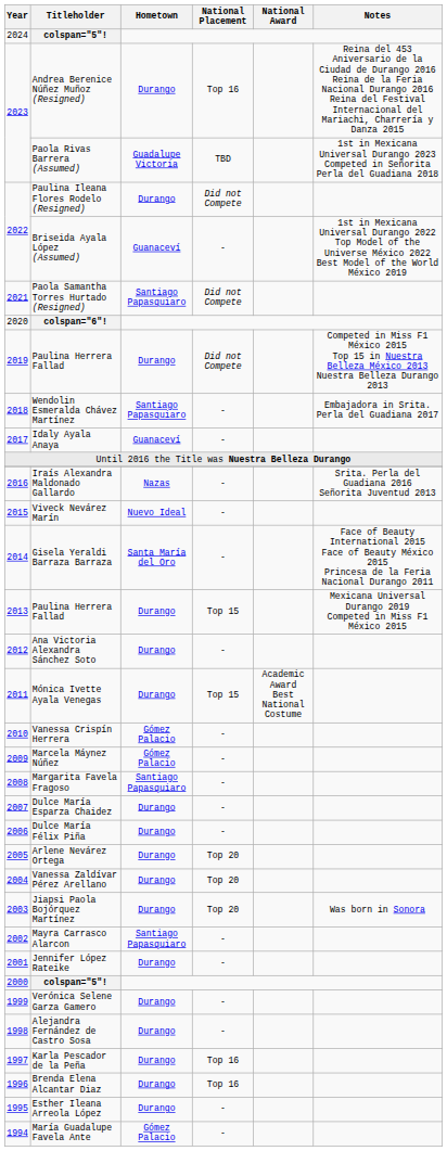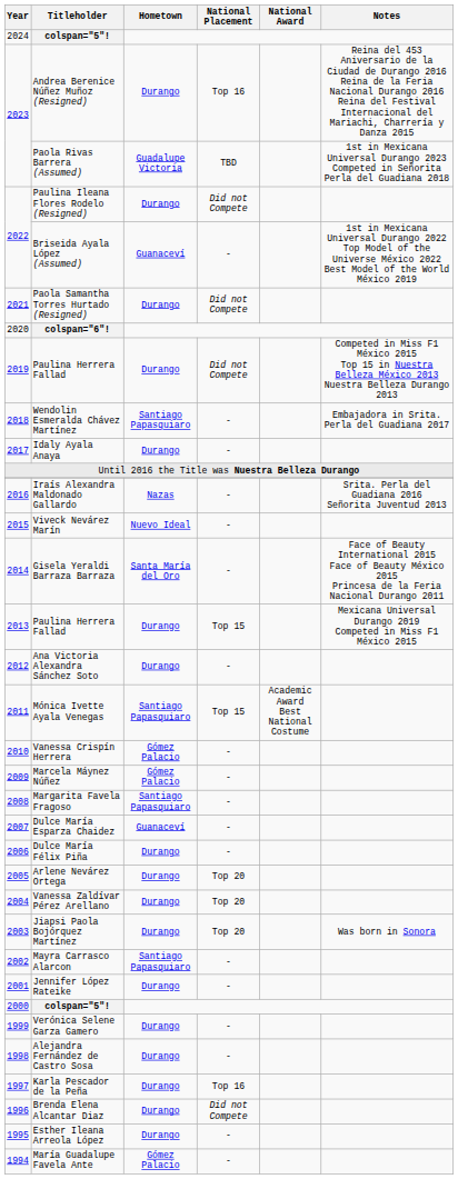Paola Samantha Torres Hurtado (Resigned) | Hometown: Santiago Papasquiaro -> Durango
Idaly Ayala Anaya | Hometown: Guanaceví -> Durango
Mónica Ivette Ayala Venegas | Hometown: Durango -> Santiago Papasquiaro
Dulce María Esparza Chaidez | Hometown: Durango -> Guanaceví
Brenda Elena Alcantar Diaz | National Placement: Top 16 -> Did not Compete
